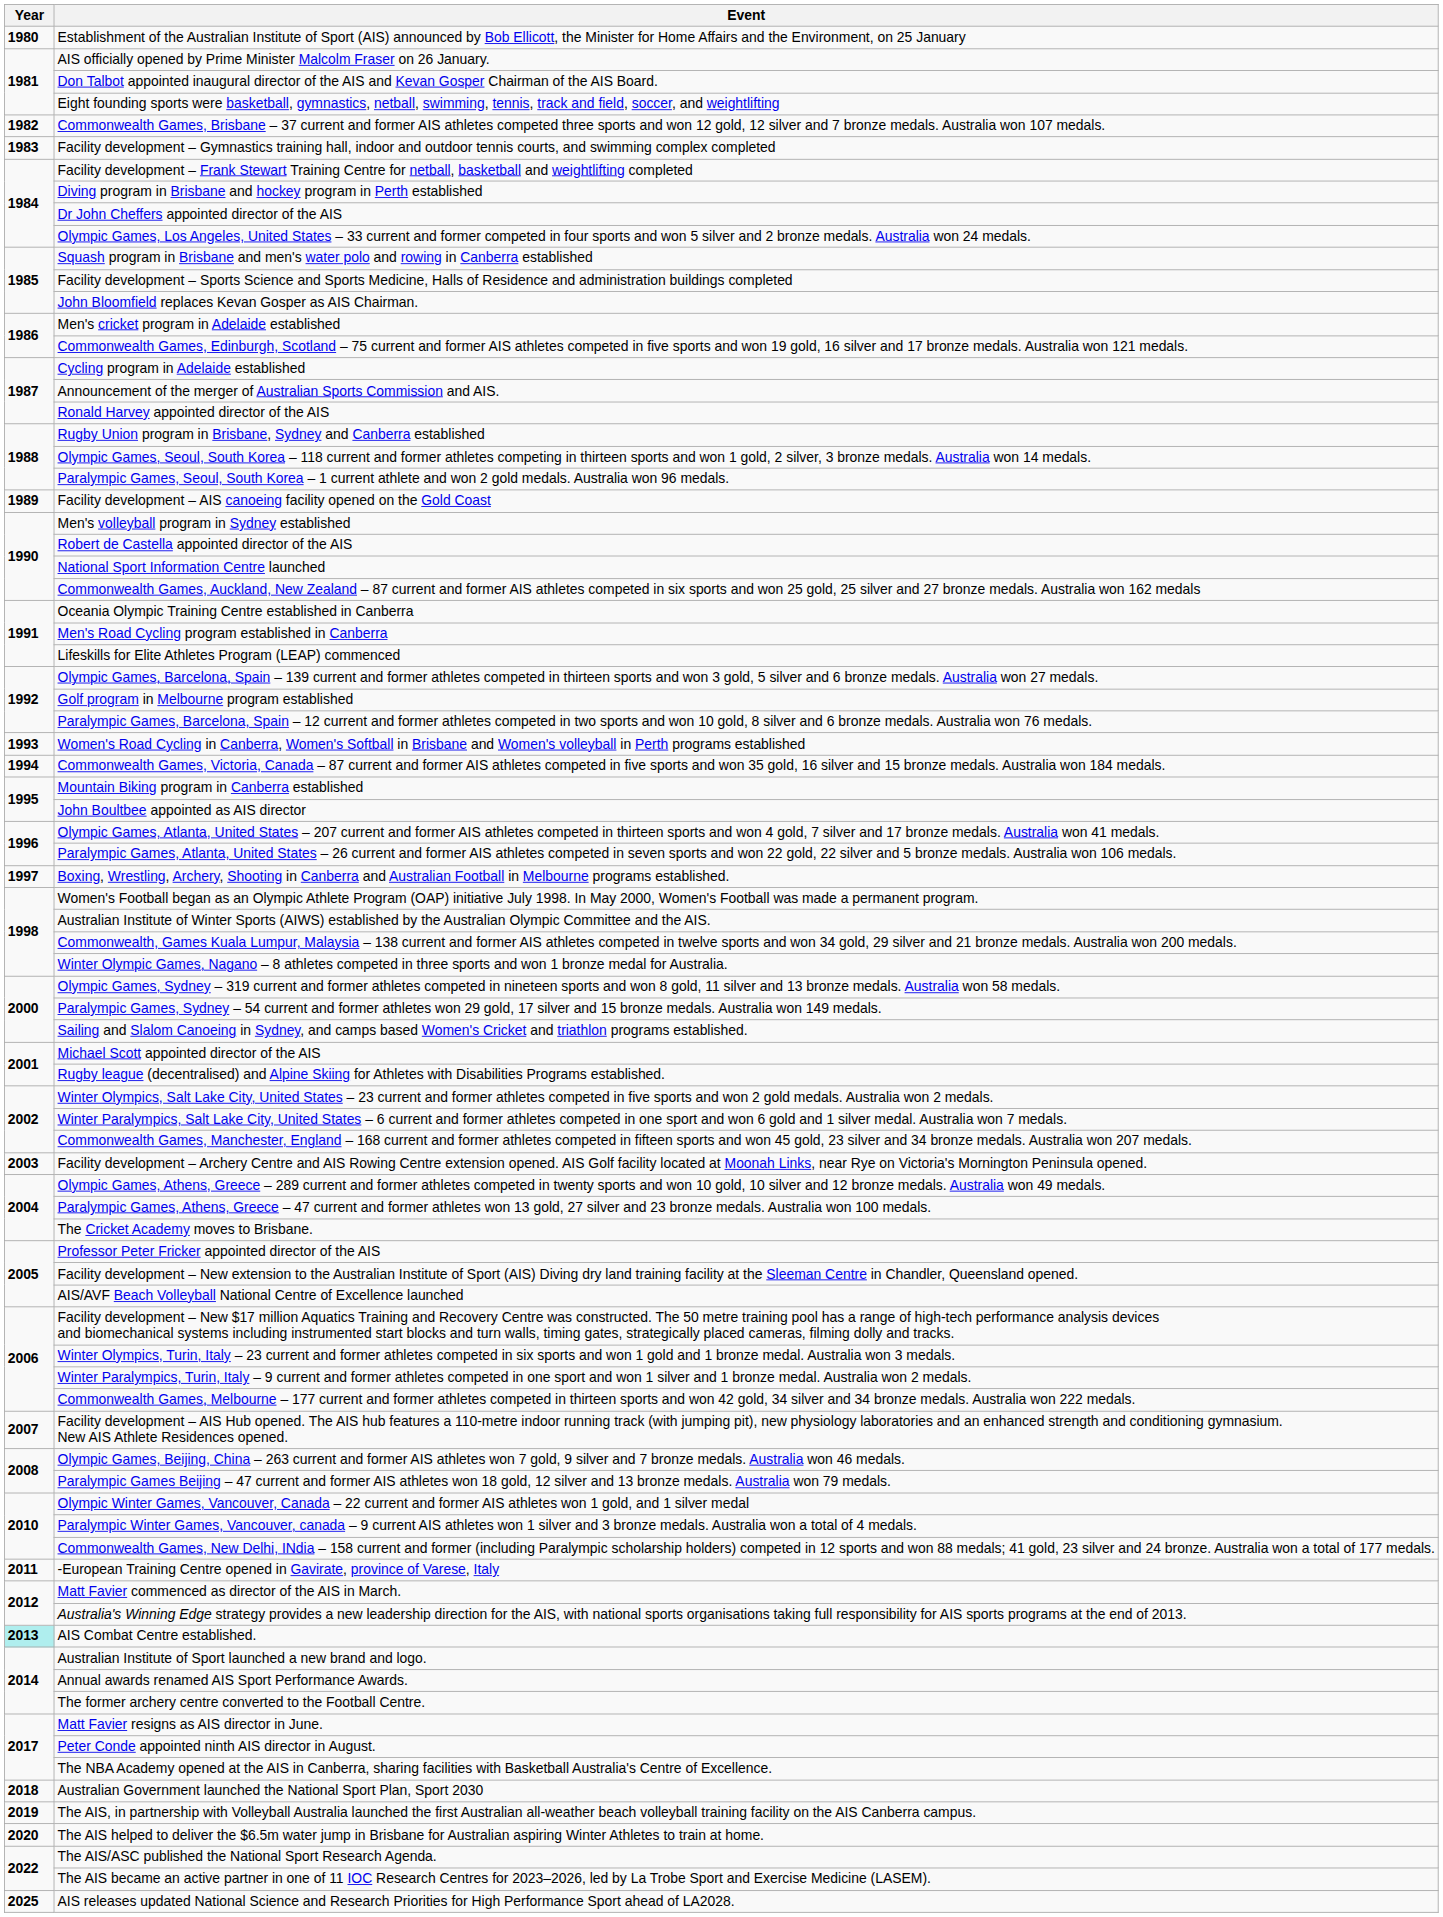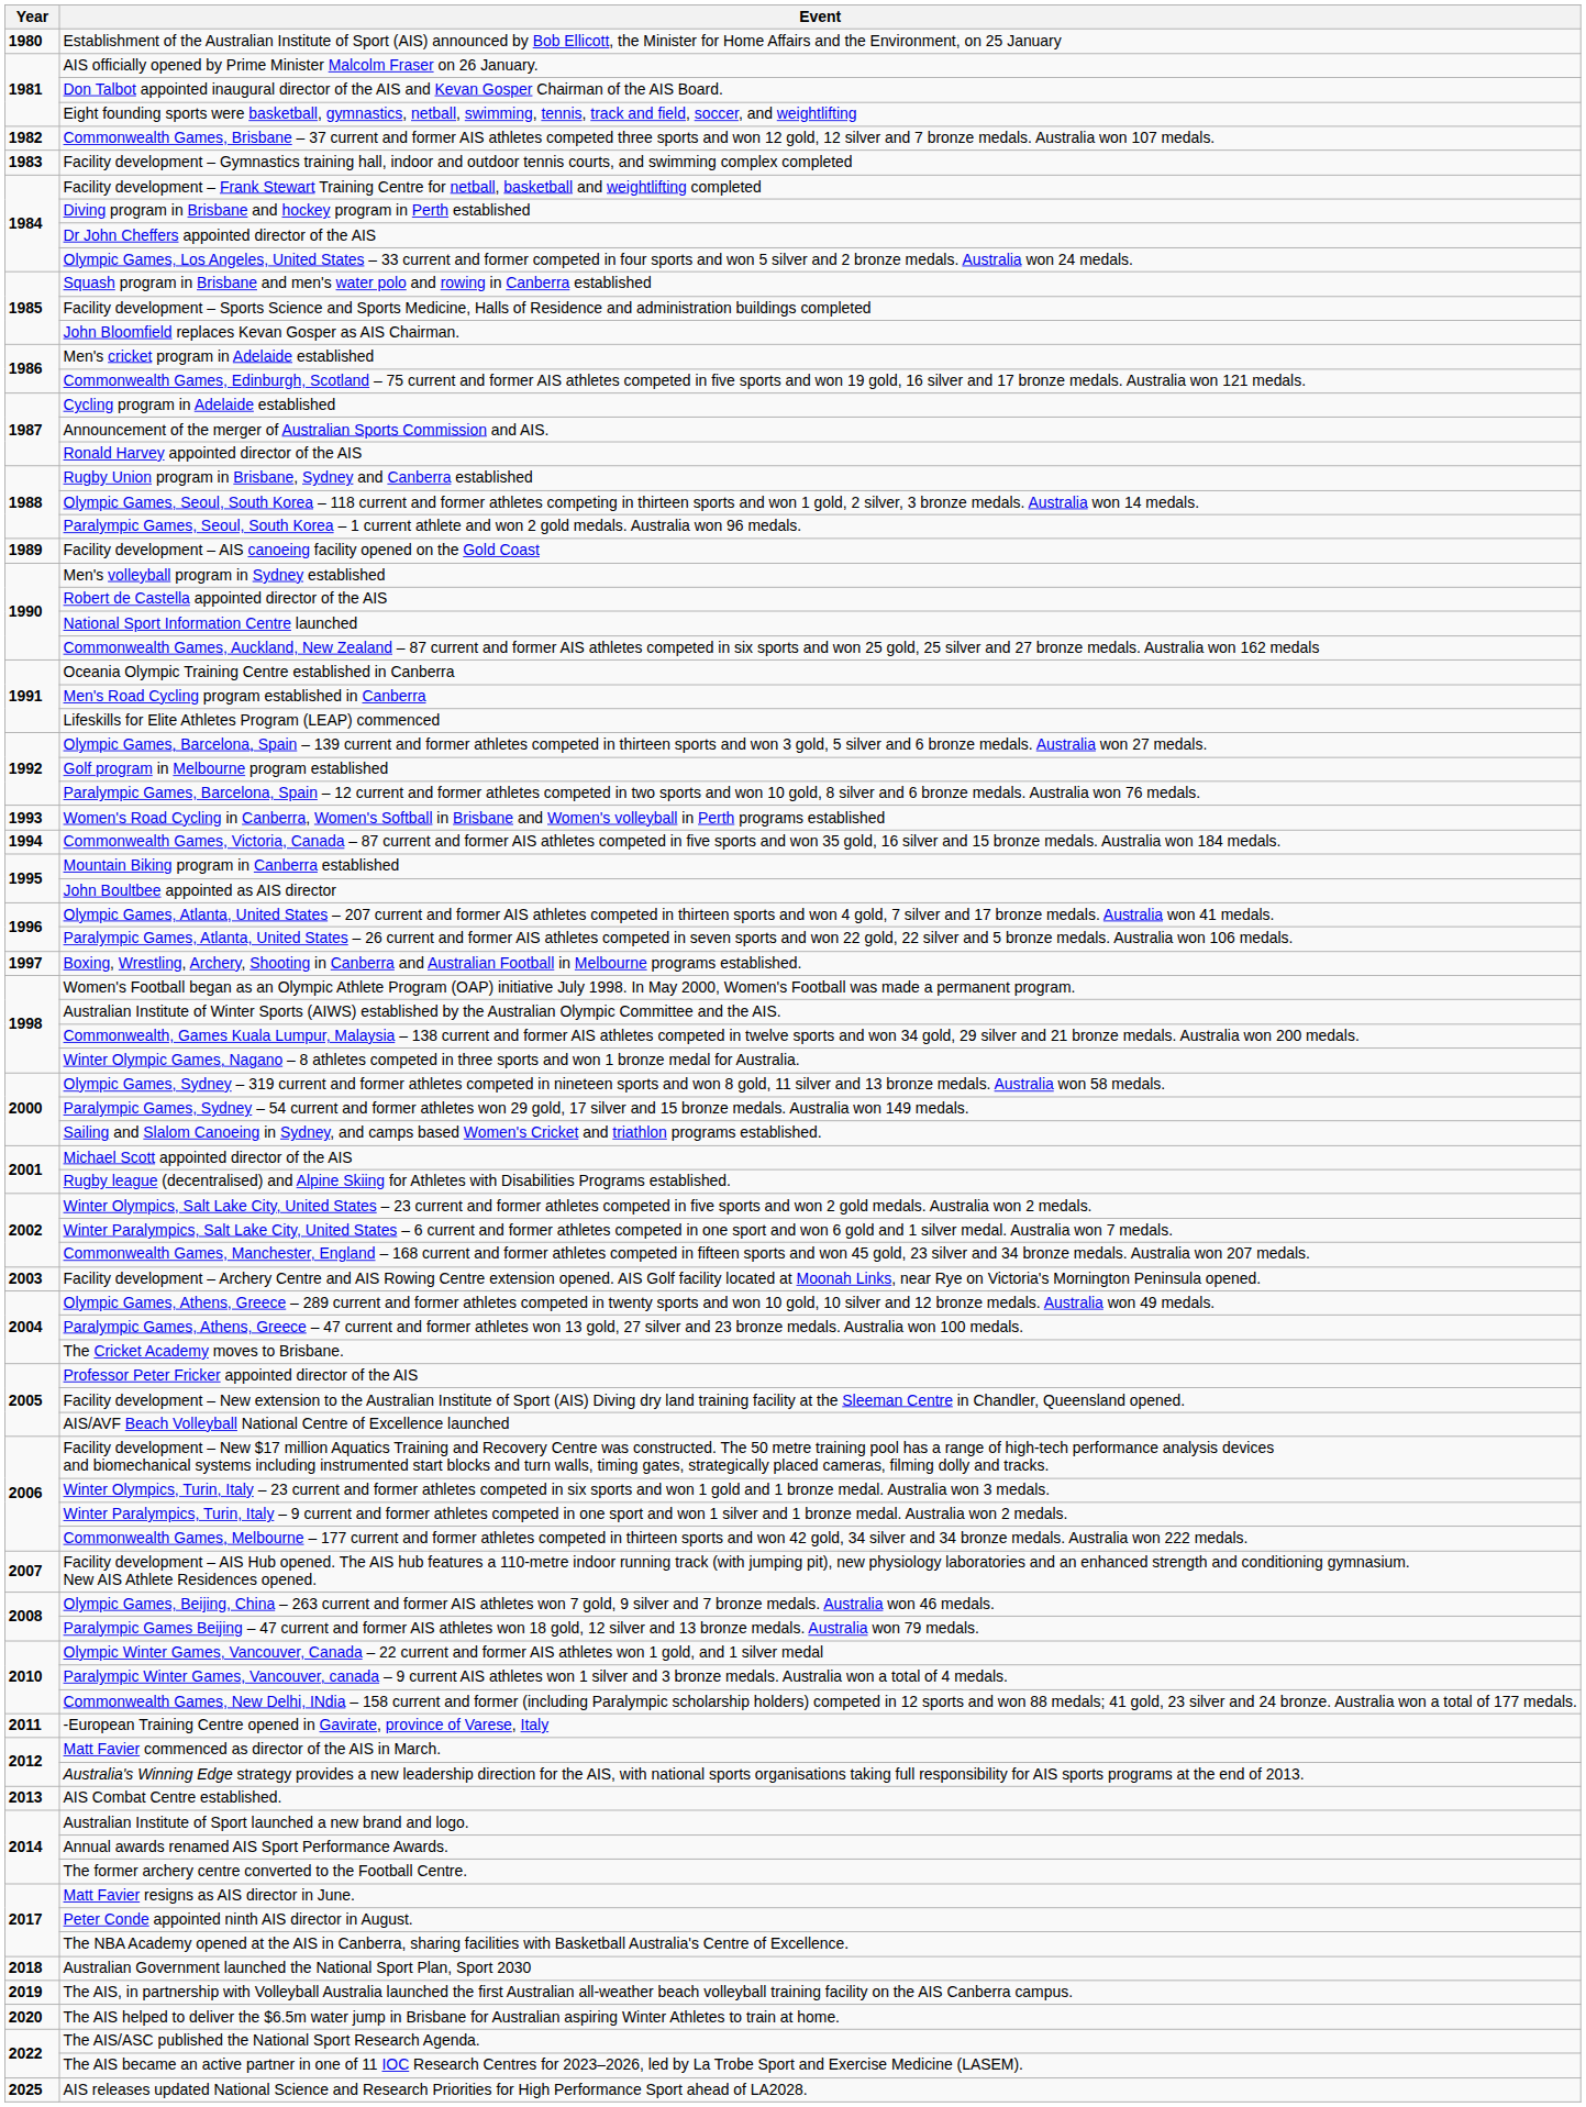AIS Combat Centre established. | Year: paleturquoise background -> no background
